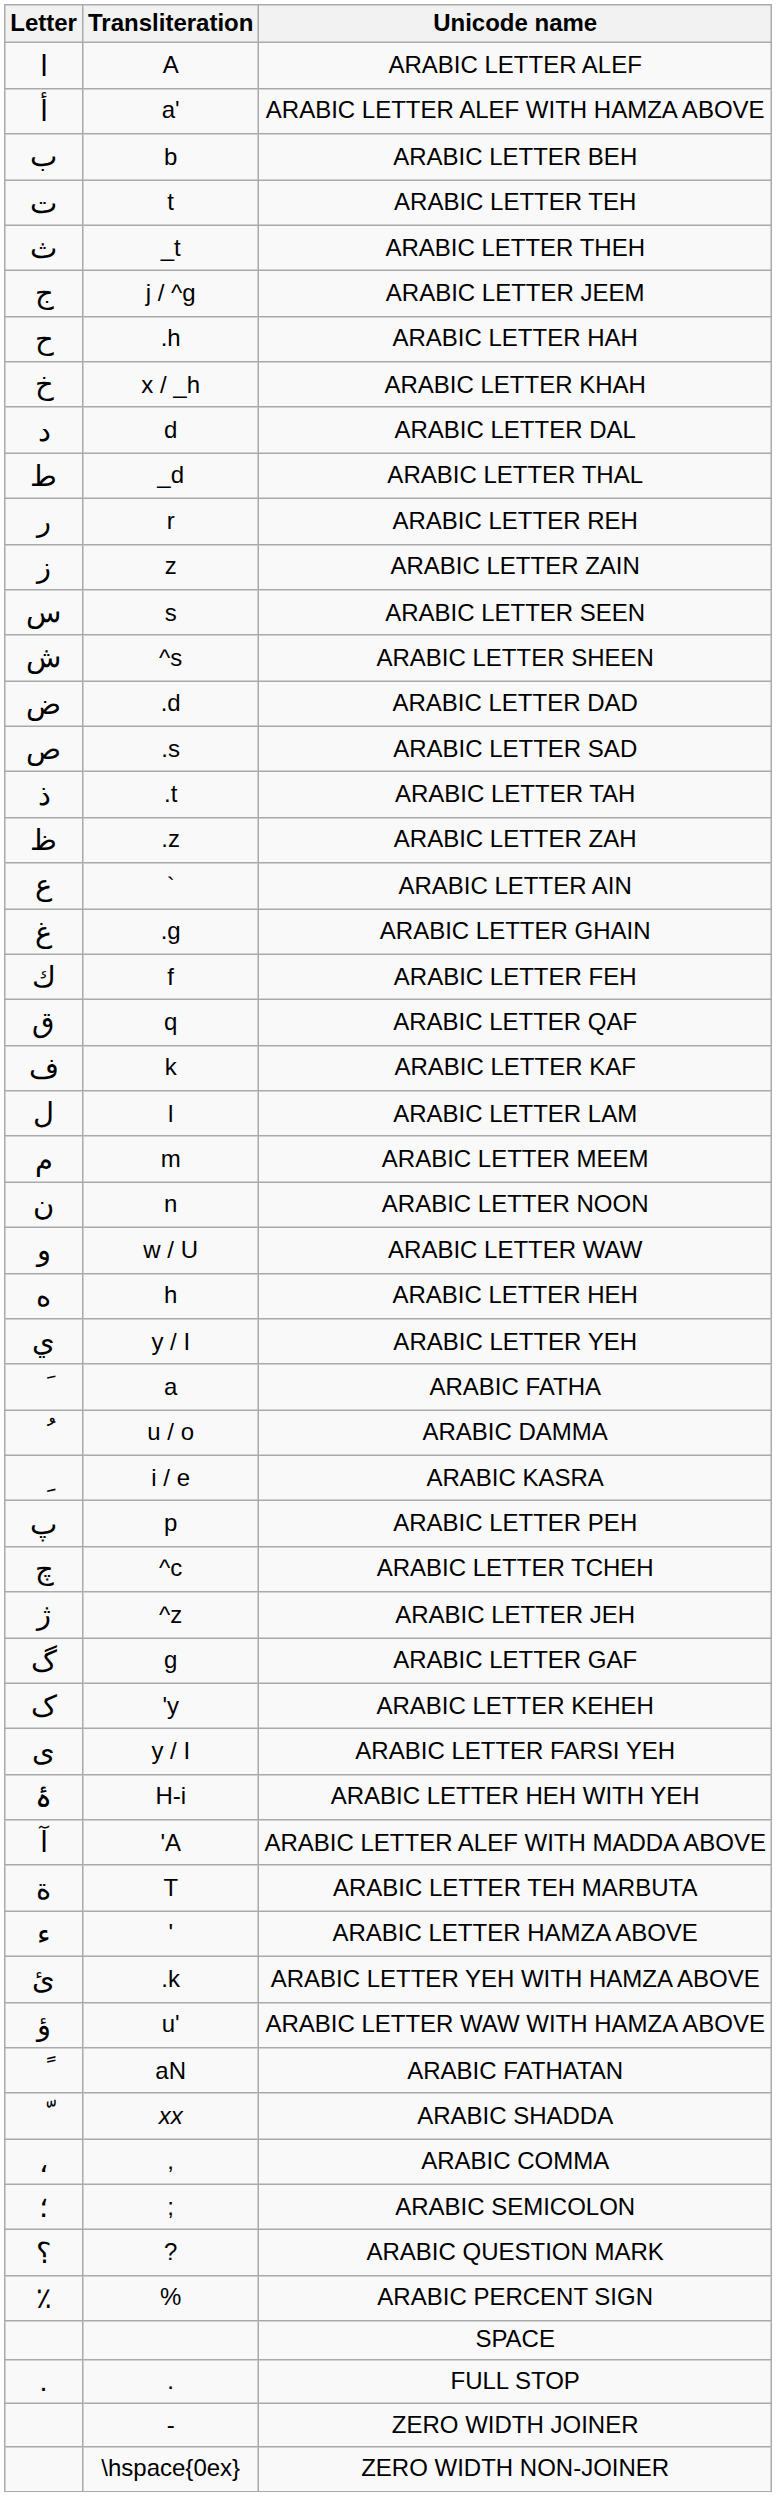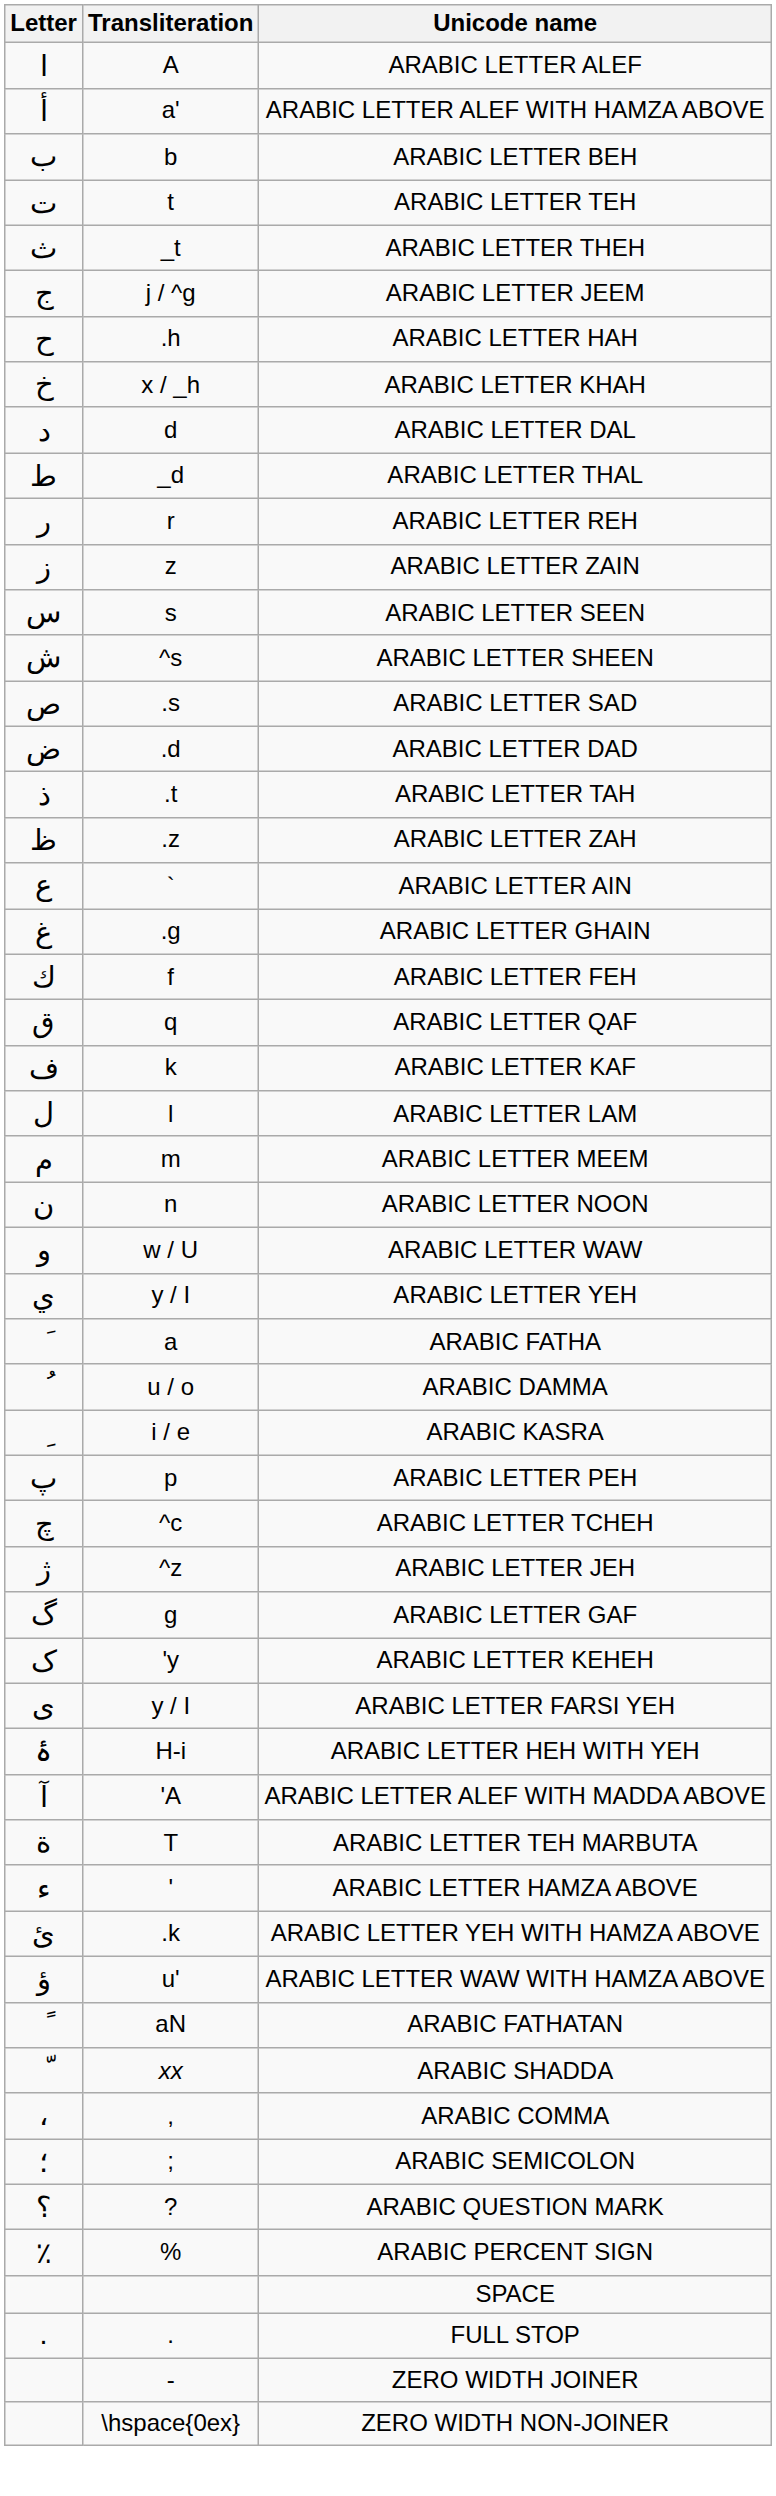rows swapped: ARABIC LETTER SAD <-> ARABIC LETTER DAD
- row: ه | h | ARABIC LETTER HEH
